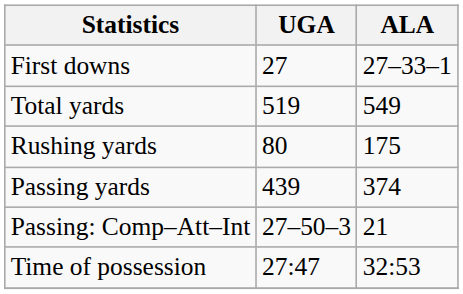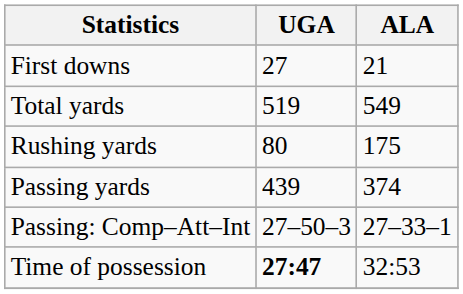First downs | ALA: 27–33–1 -> 21
Passing: Comp–Att–Int | ALA: 21 -> 27–33–1
Time of possession | UGA: normal -> bold
